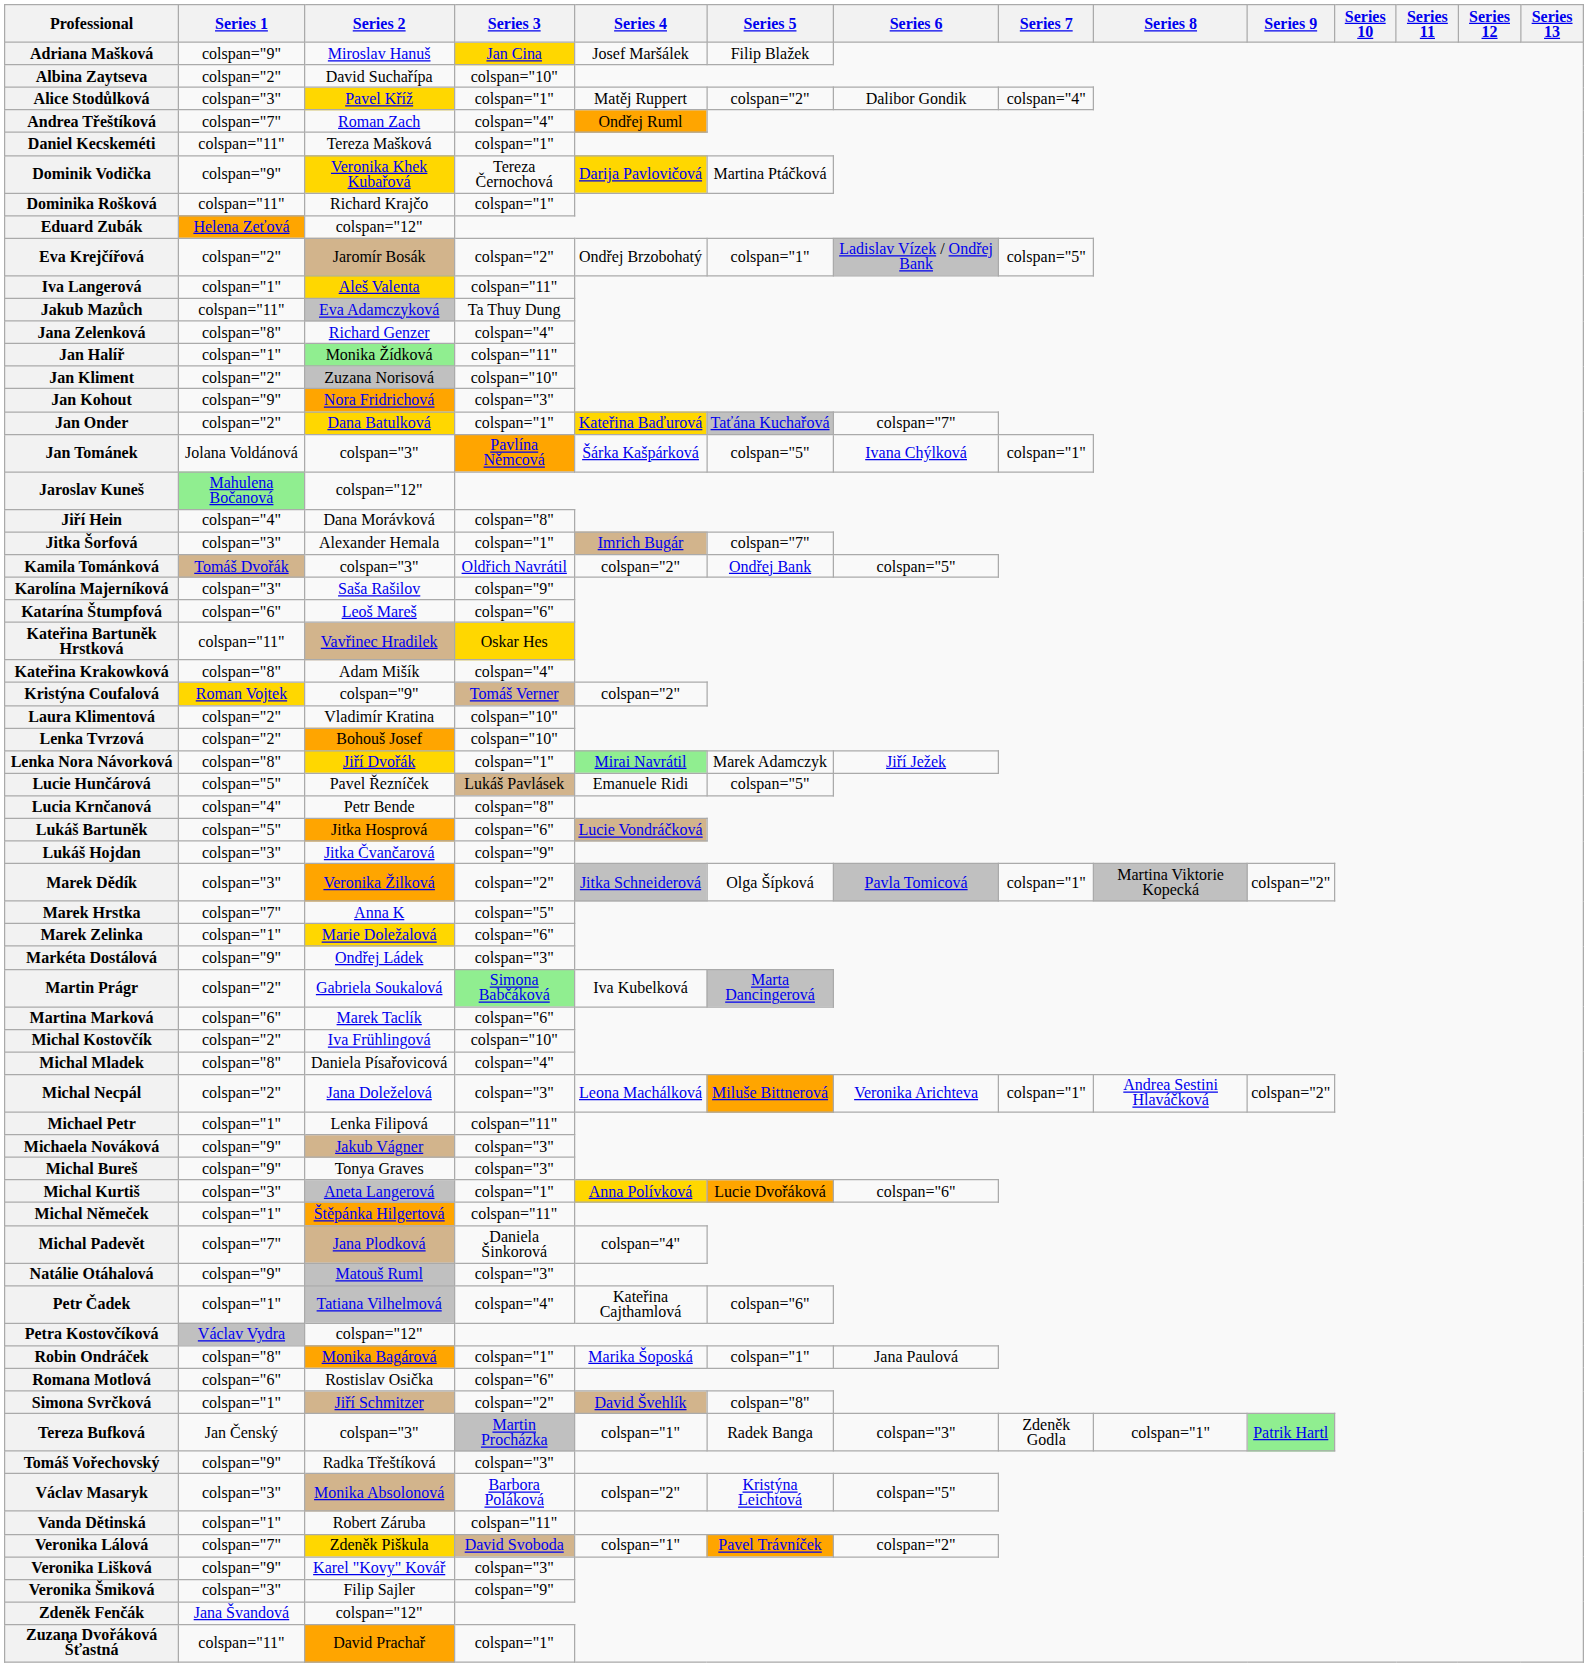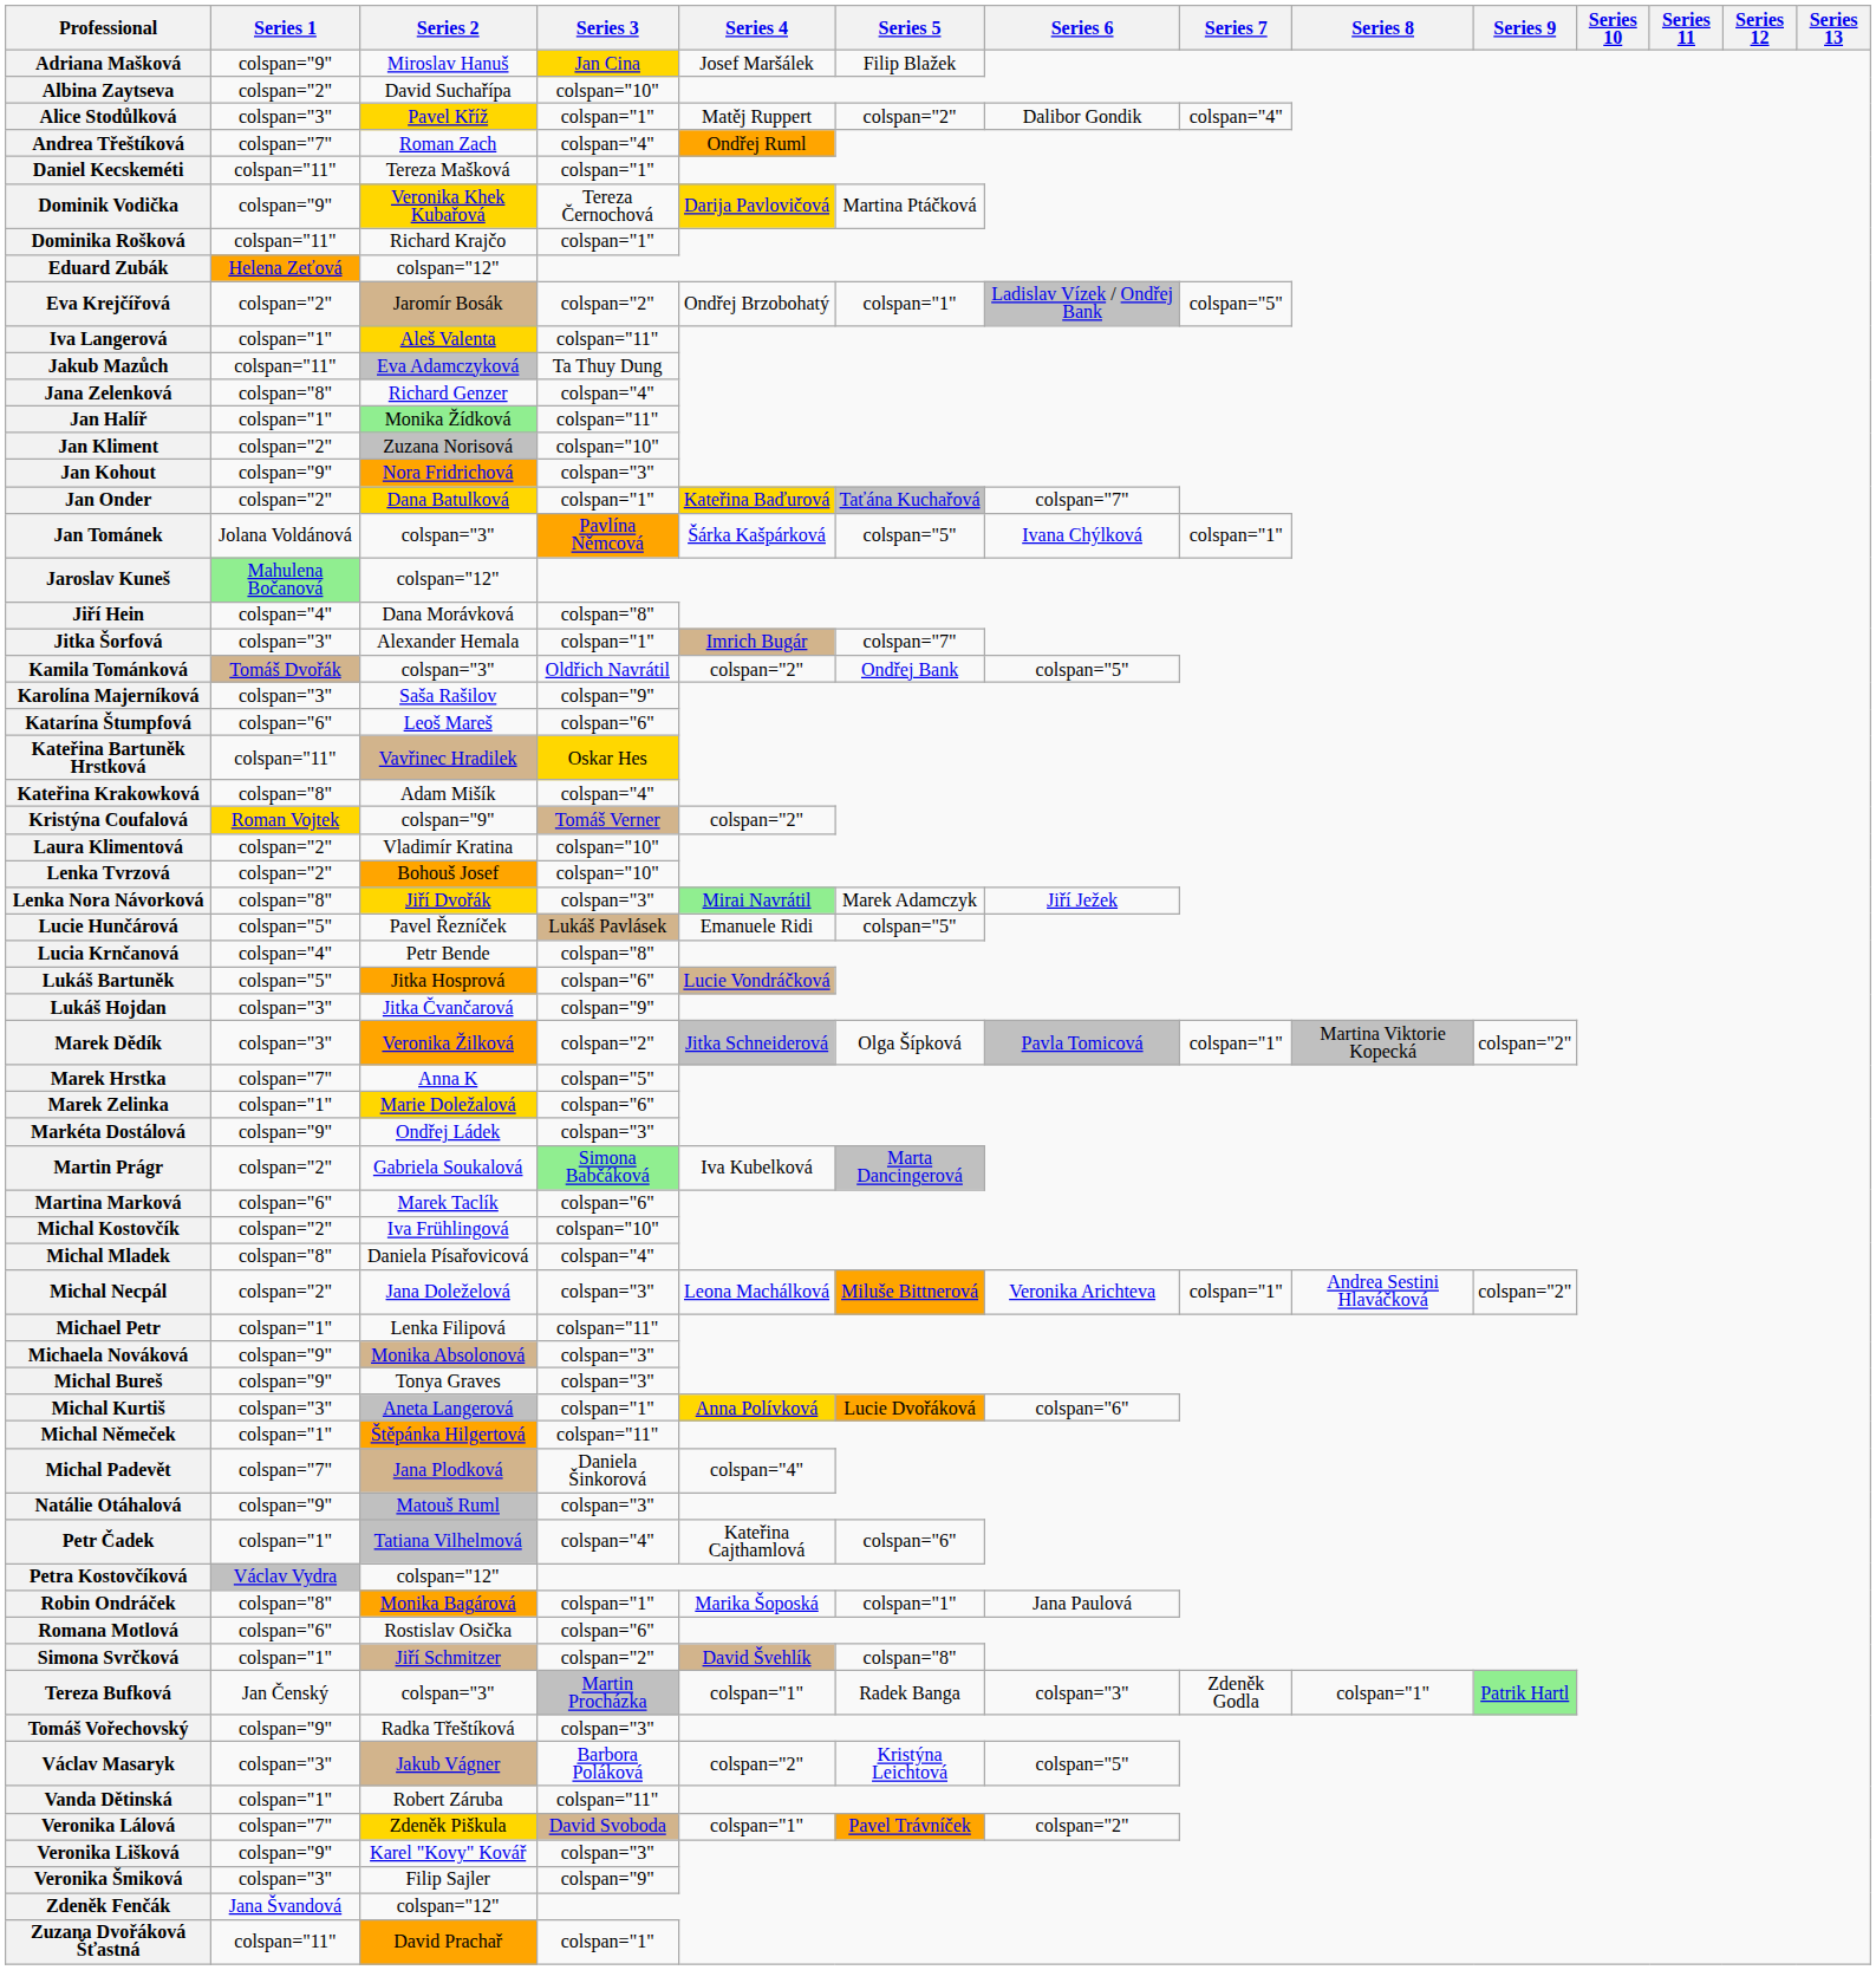Lenka Nora Návorková | Series 3: colspan="1" -> colspan="3"
Michaela Nováková | Series 2: Jakub Vágner -> Monika Absolonová
Václav Masaryk | Series 2: Monika Absolonová -> Jakub Vágner
